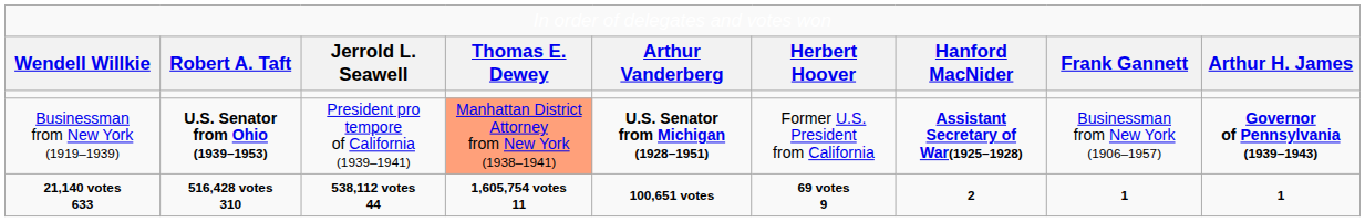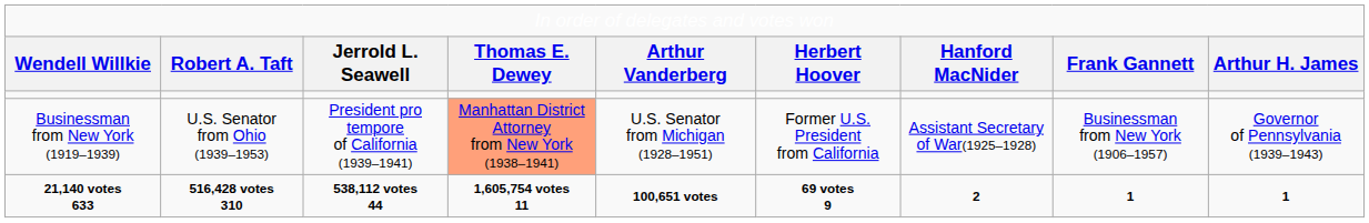Businessman from New York (1919–1939) | column 2: bold -> normal
Businessman from New York (1919–1939) | column 5: bold -> normal
Businessman from New York (1919–1939) | column 7: bold -> normal
Businessman from New York (1919–1939) | column 9: bold -> normal
